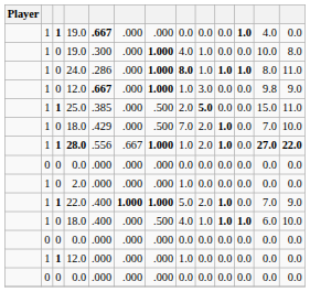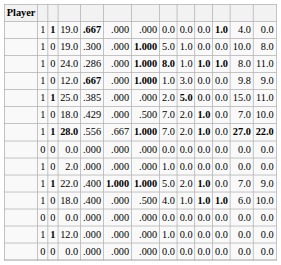0 / 19.0 | column 8: 4.0 -> 5.0
25.0 | column 7: .500 -> .000
28.0 | column 8: 1.0 -> 7.0
